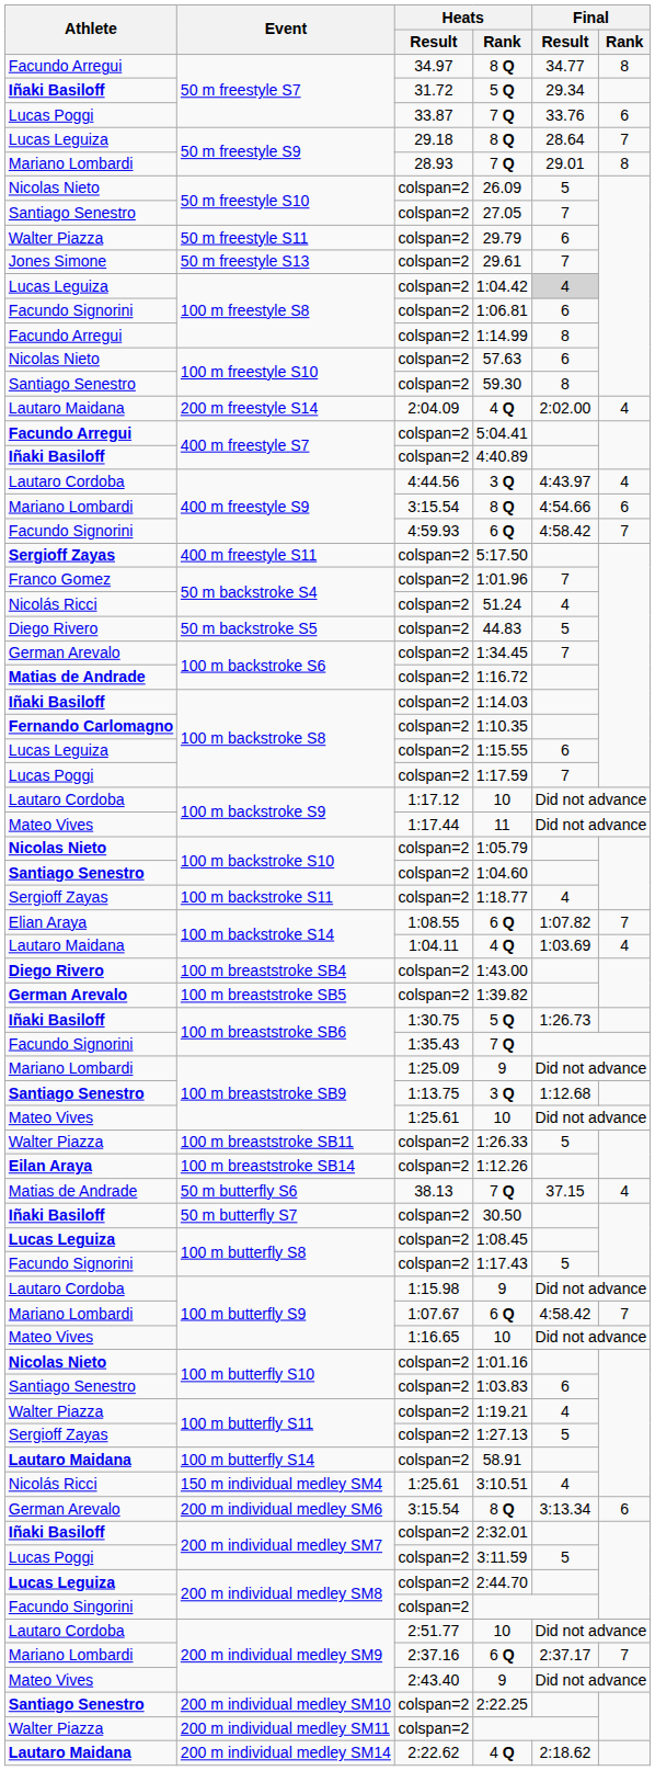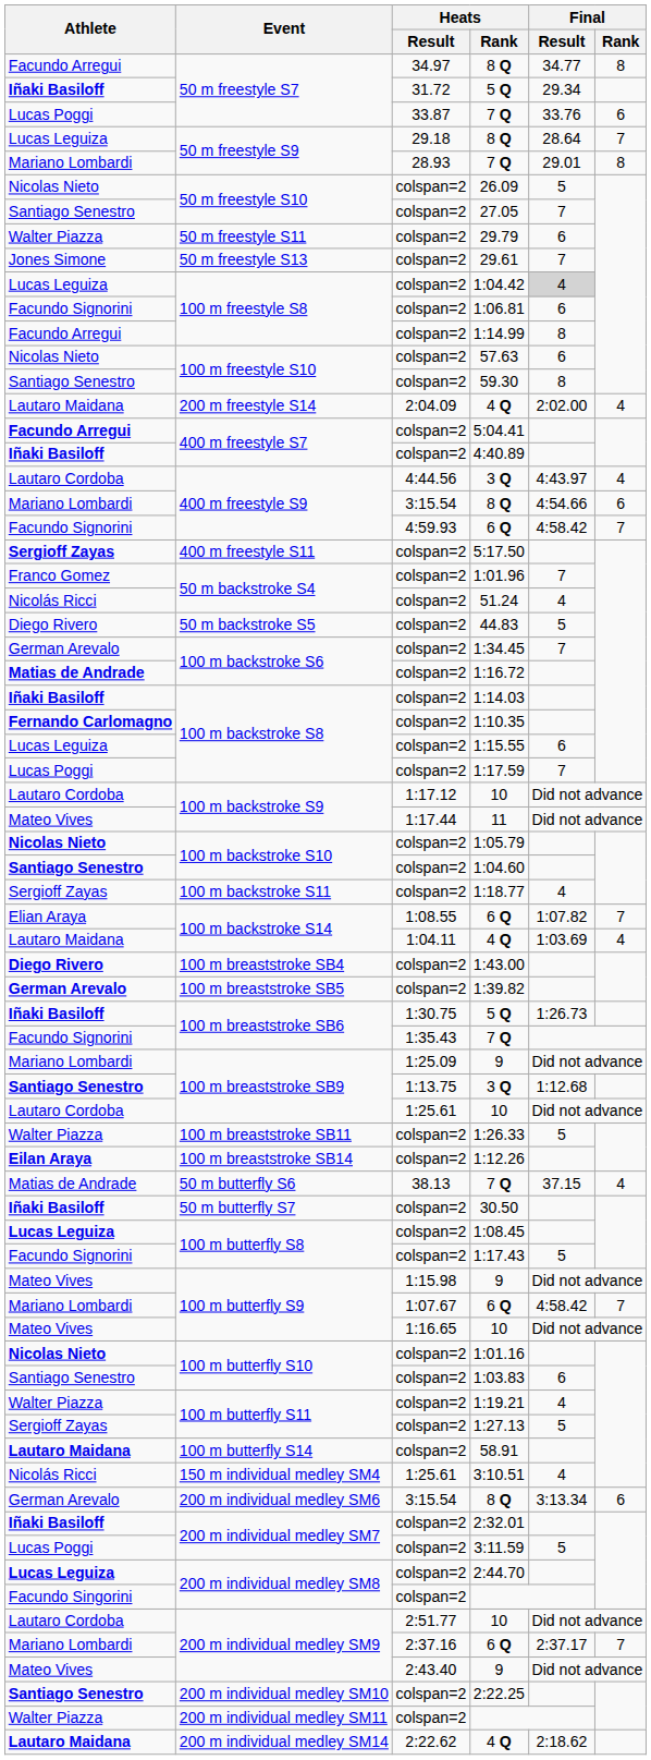100 m breaststroke SB9 / 10 | Athlete: Mateo Vives -> Lautaro Cordoba
100 m butterfly S9 / 9 | Athlete: Lautaro Cordoba -> Mateo Vives
